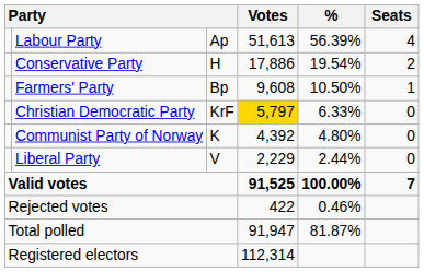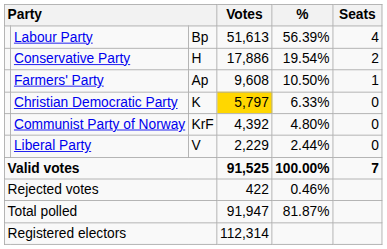Labour Party | column 3: Ap -> Bp
Farmers' Party | column 3: Bp -> Ap
Christian Democratic Party | column 3: KrF -> K
Communist Party of Norway | column 3: K -> KrF
